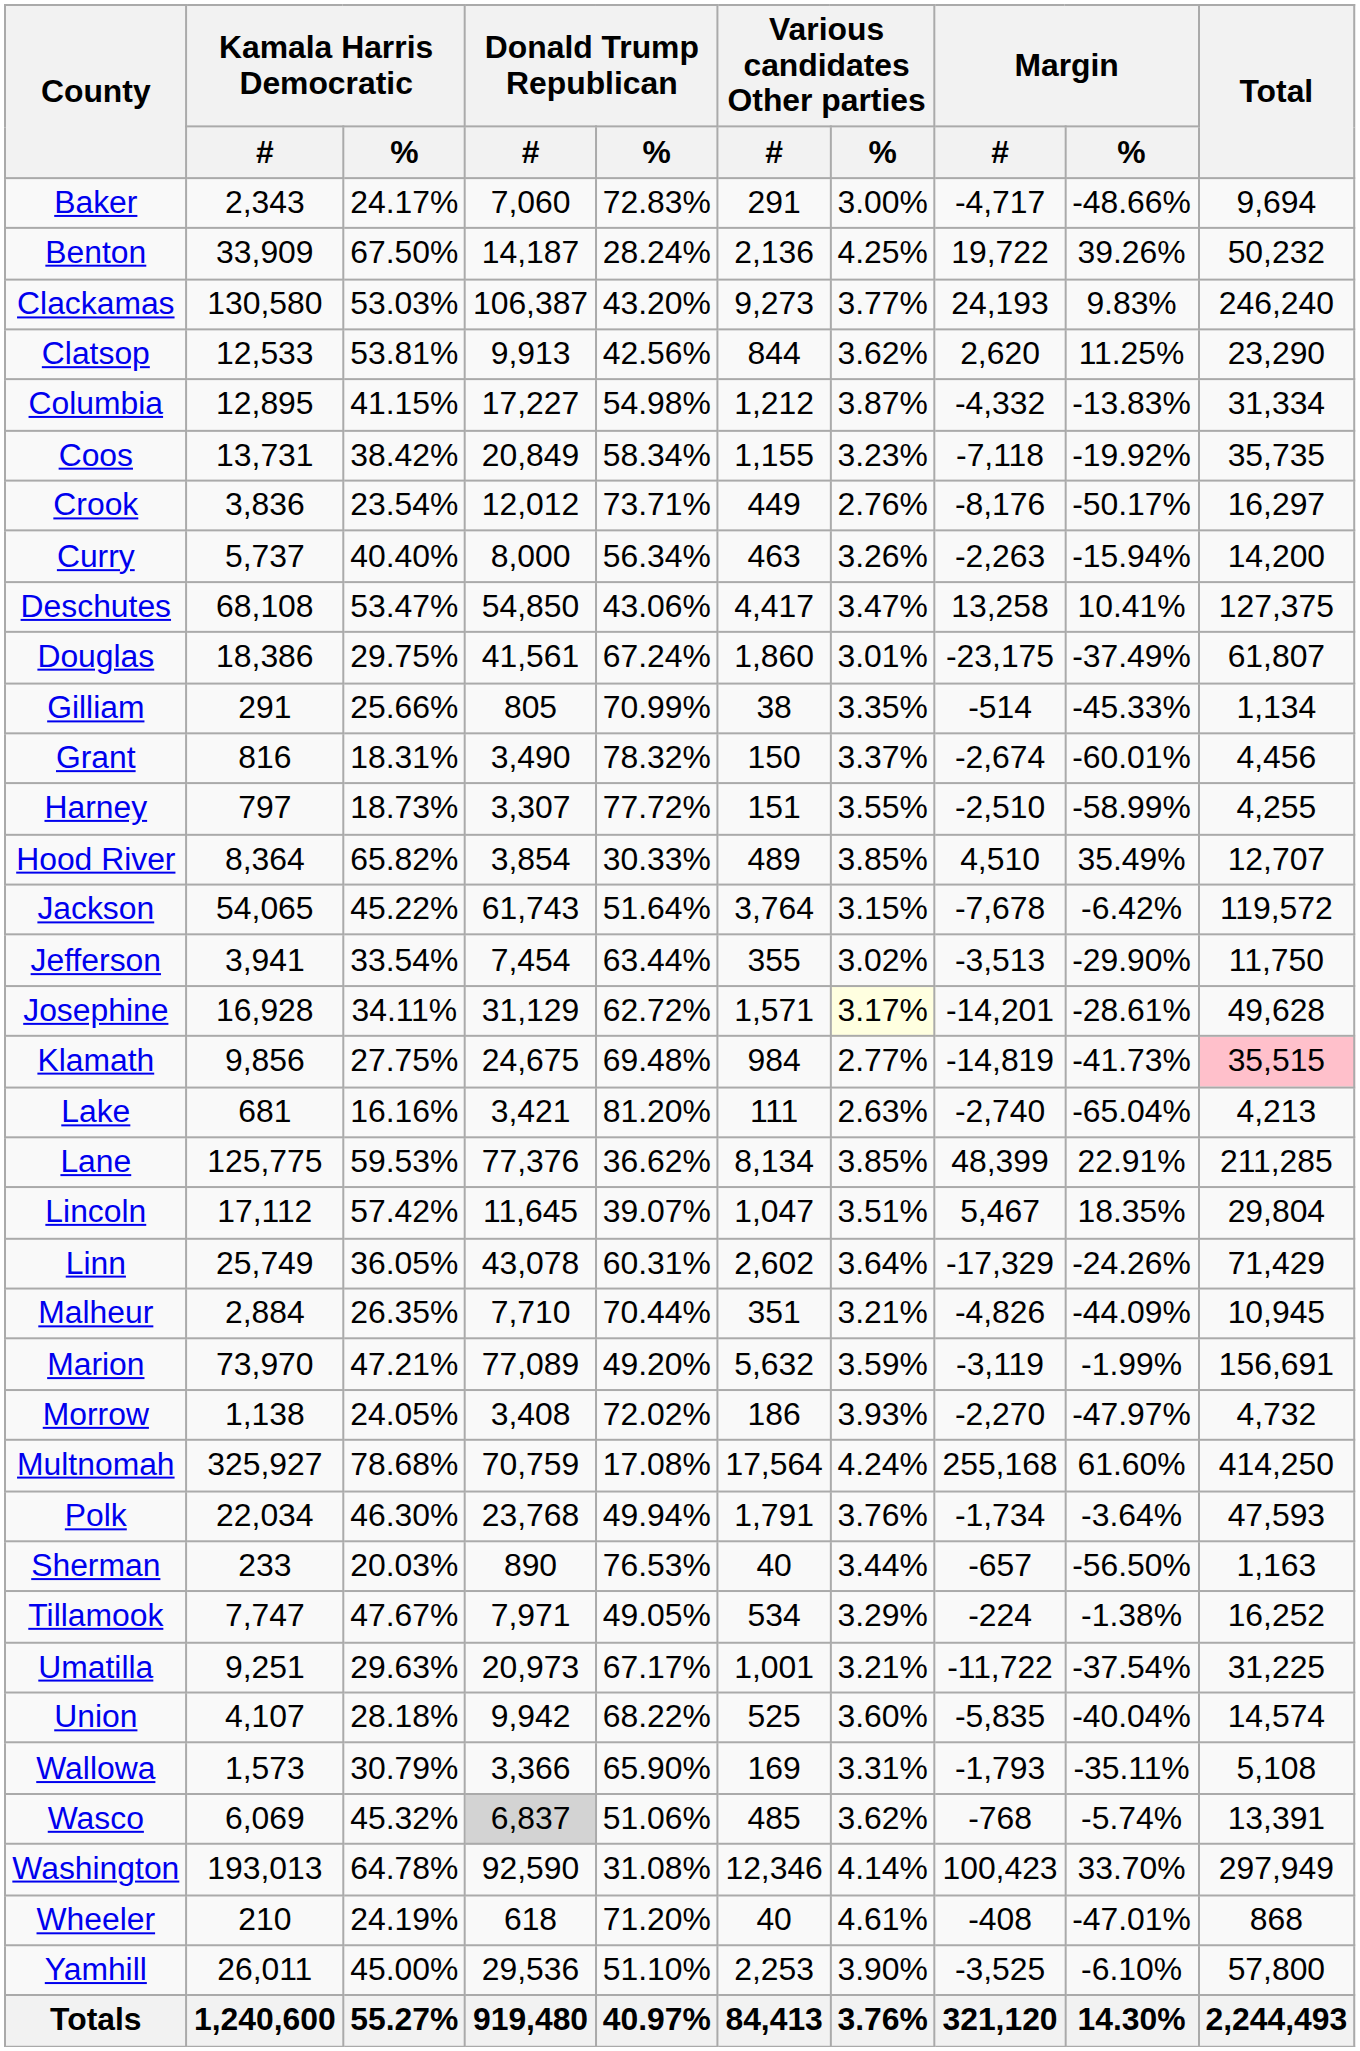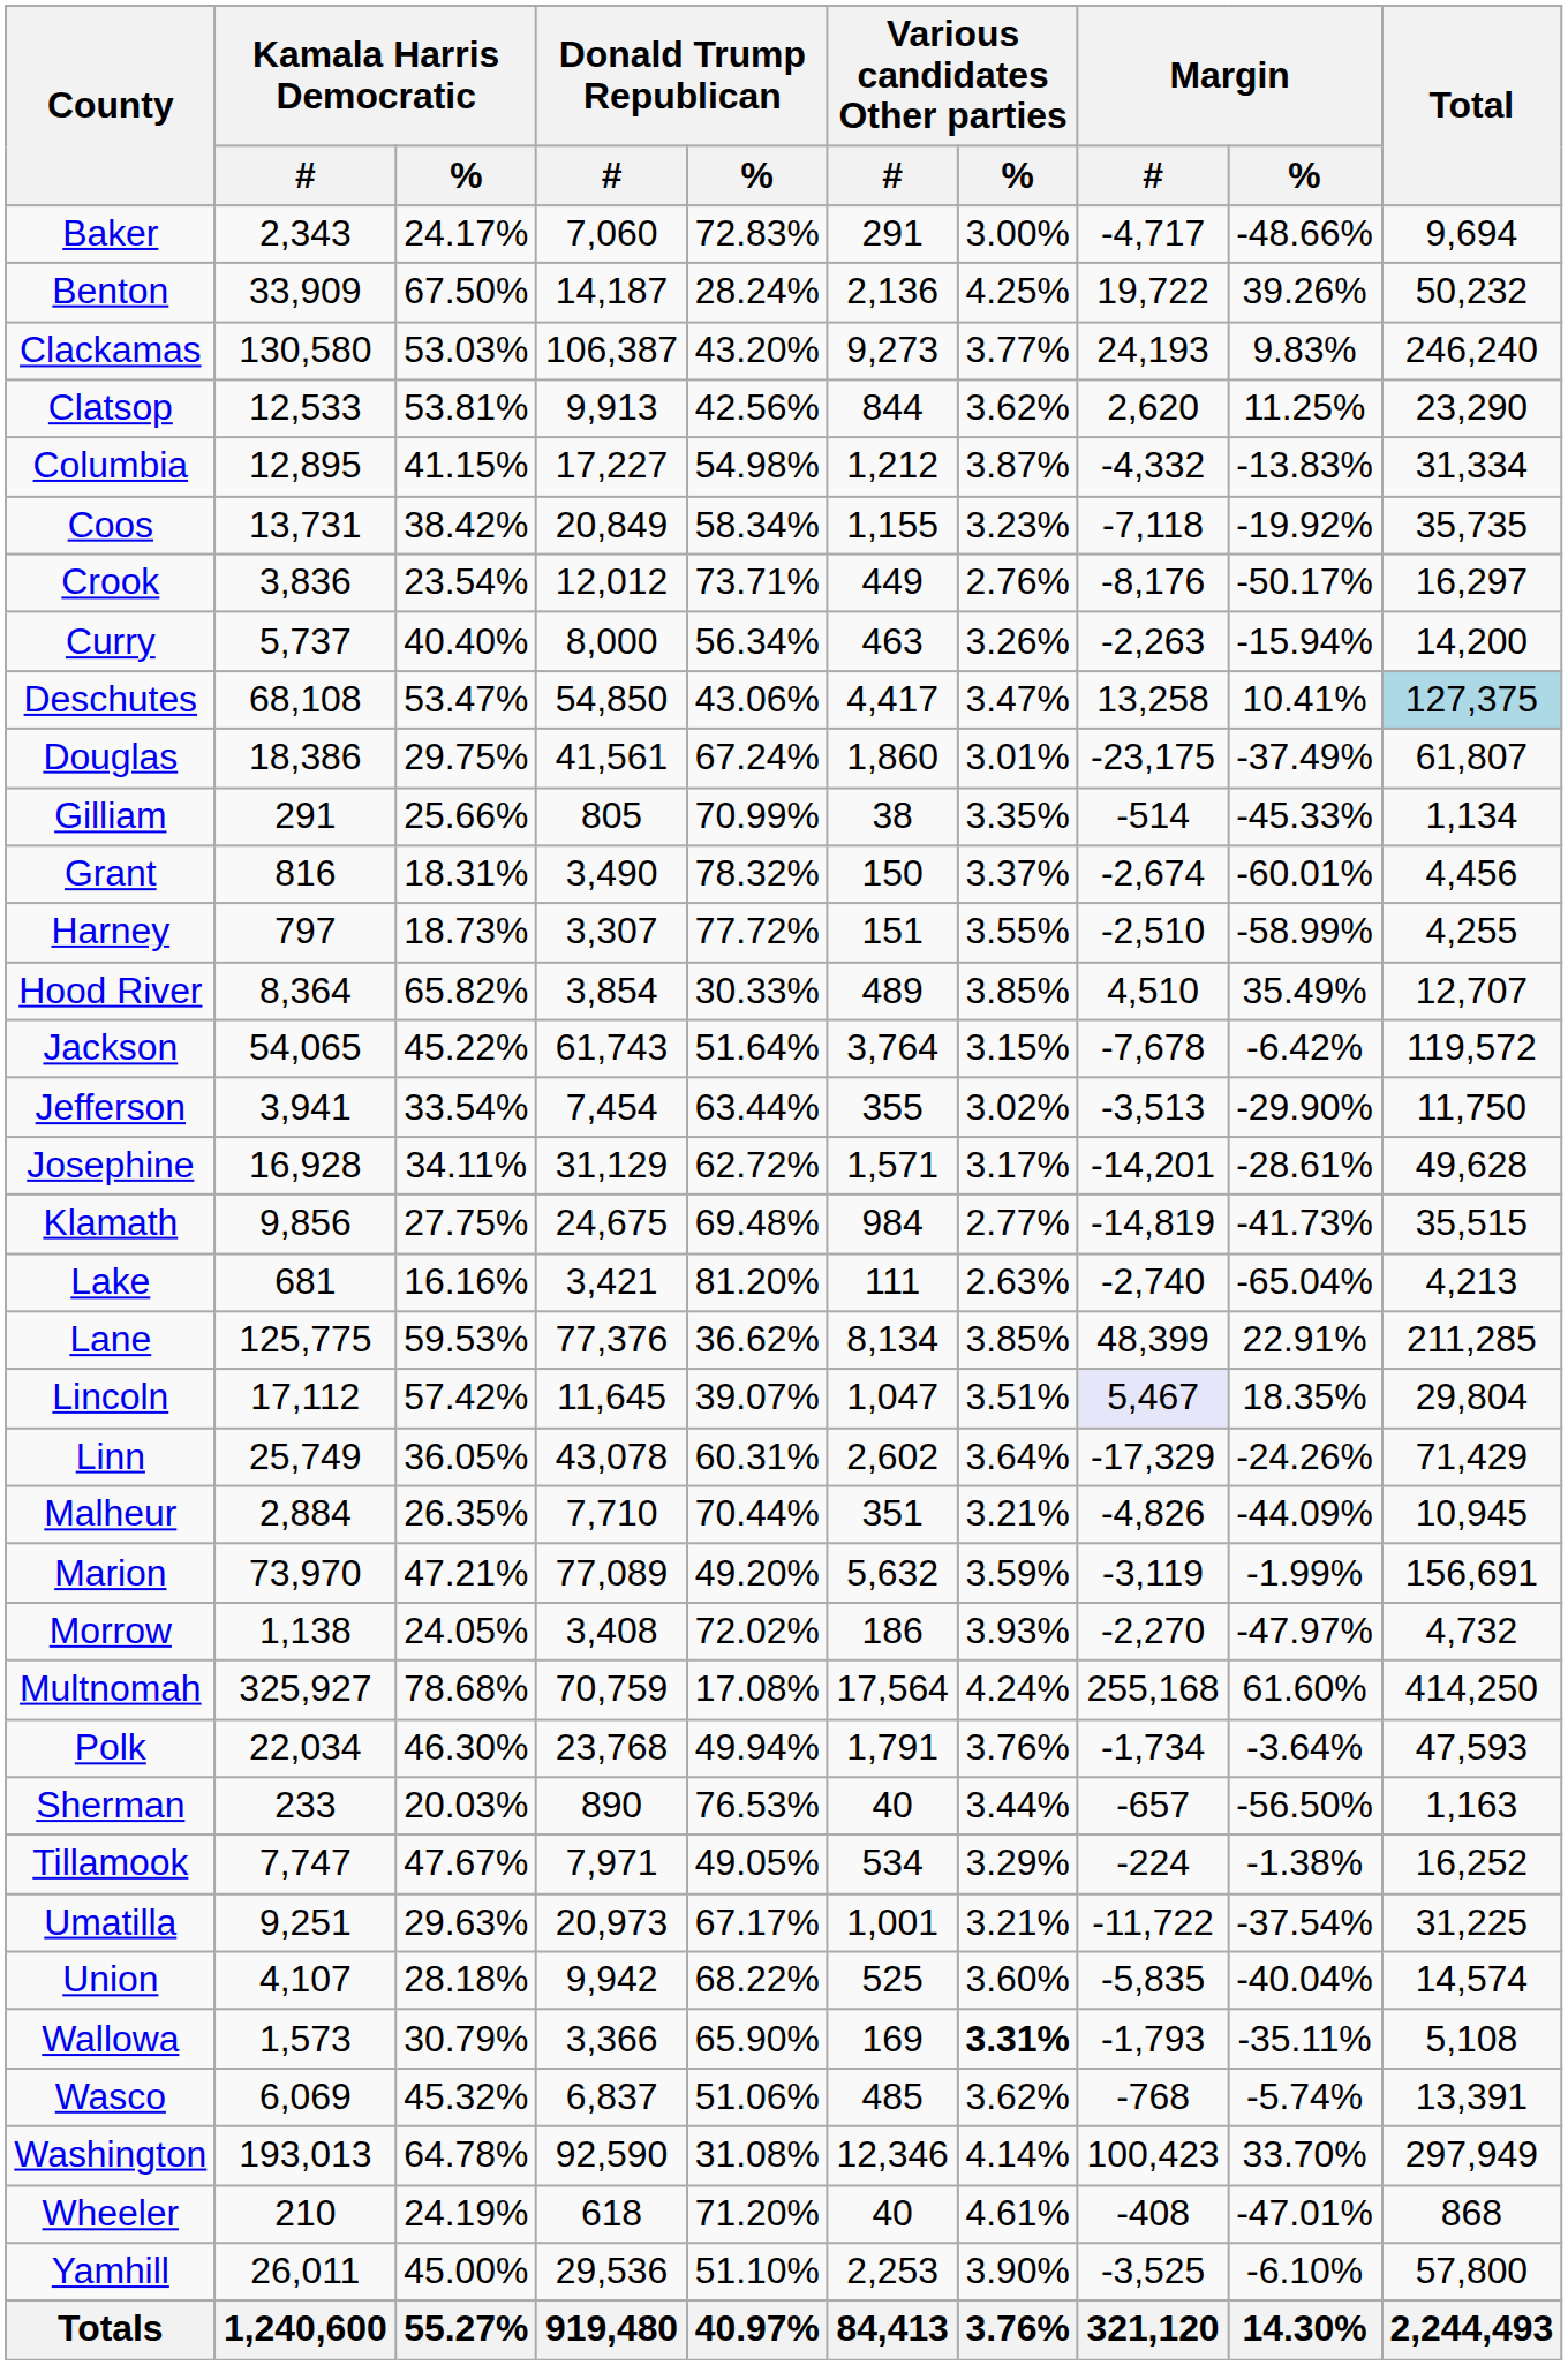Deschutes | Total: no background -> lightblue background
Josephine | Various candidates Other parties / %: lightyellow background -> no background
Klamath | Total: pink background -> no background
Lincoln | Margin / #: no background -> lavender background
Wallowa | Various candidates Other parties / %: normal -> bold
Wasco | Donald Trump Republican / #: lightgrey background -> no background
